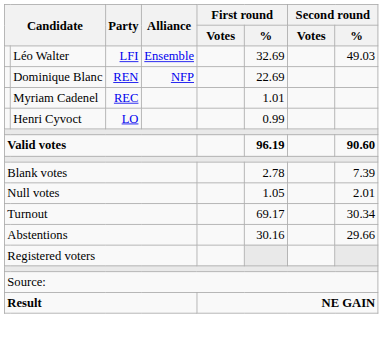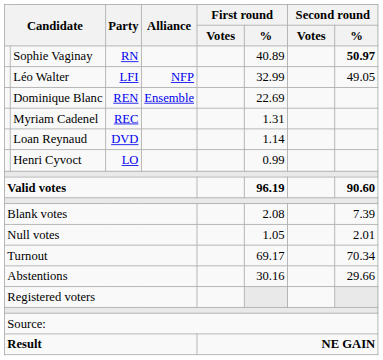+ row: Sophie Vaginay | RN | 40.89 | 50.97
Léo Walter | Alliance: Ensemble -> NFP
Léo Walter | First round / %: 32.69 -> 32.99
Léo Walter | Second round / %: 49.03 -> 49.05
Dominique Blanc | Alliance: NFP -> Ensemble
Myriam Cadenel | First round / %: 1.01 -> 1.31
+ row: Loan Reynaud | DVD | 1.14
Blank votes | First round / %: 2.78 -> 2.08
Turnout | Second round / %: 30.34 -> 70.34
